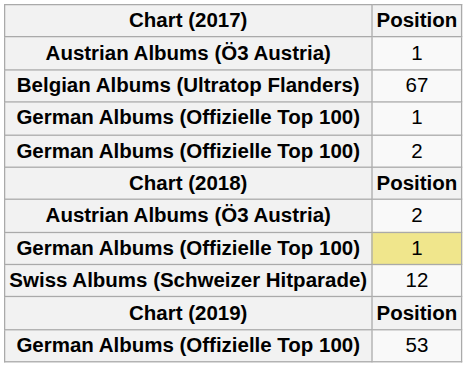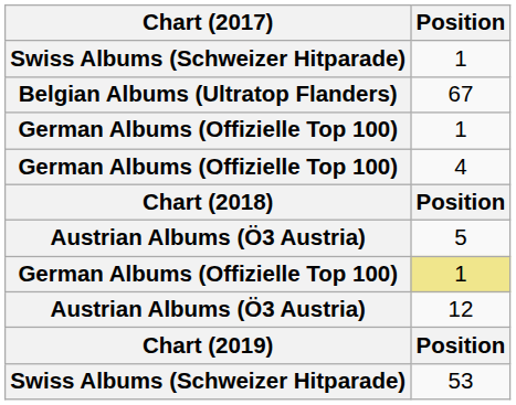row 2 | Chart (2017): Austrian Albums (Ö3 Austria) -> Swiss Albums (Schweizer Hitparade)
row 5 | Position: 2 -> 4
row 7 | Position: 2 -> 5
row 9 | Chart (2017): Swiss Albums (Schweizer Hitparade) -> Austrian Albums (Ö3 Austria)
row 11 | Chart (2017): German Albums (Offizielle Top 100) -> Swiss Albums (Schweizer Hitparade)
